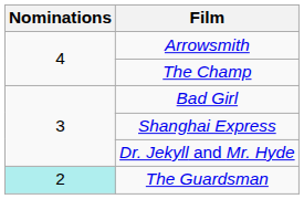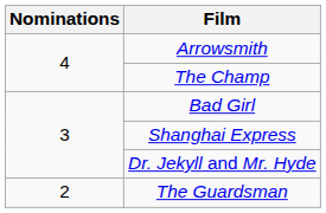The Guardsman | Nominations: paleturquoise background -> no background
